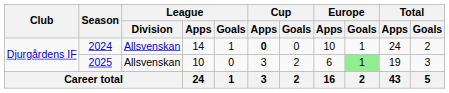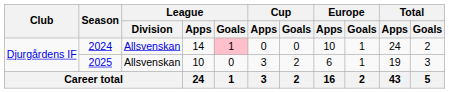2024 | League / Goals: no background -> pink background
2024 | Cup / Apps: bold -> normal
2025 | Europe / Goals: lightgreen background -> no background
